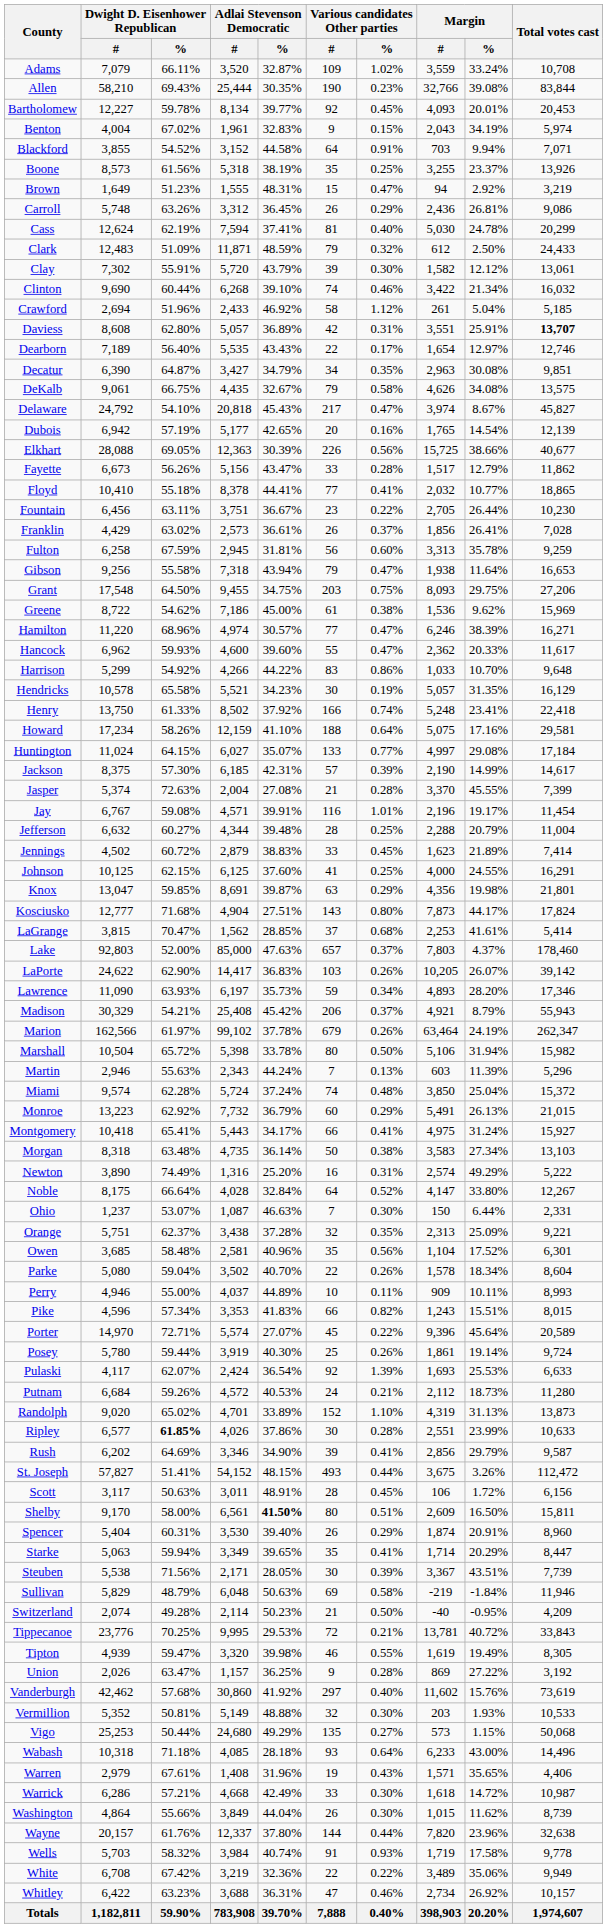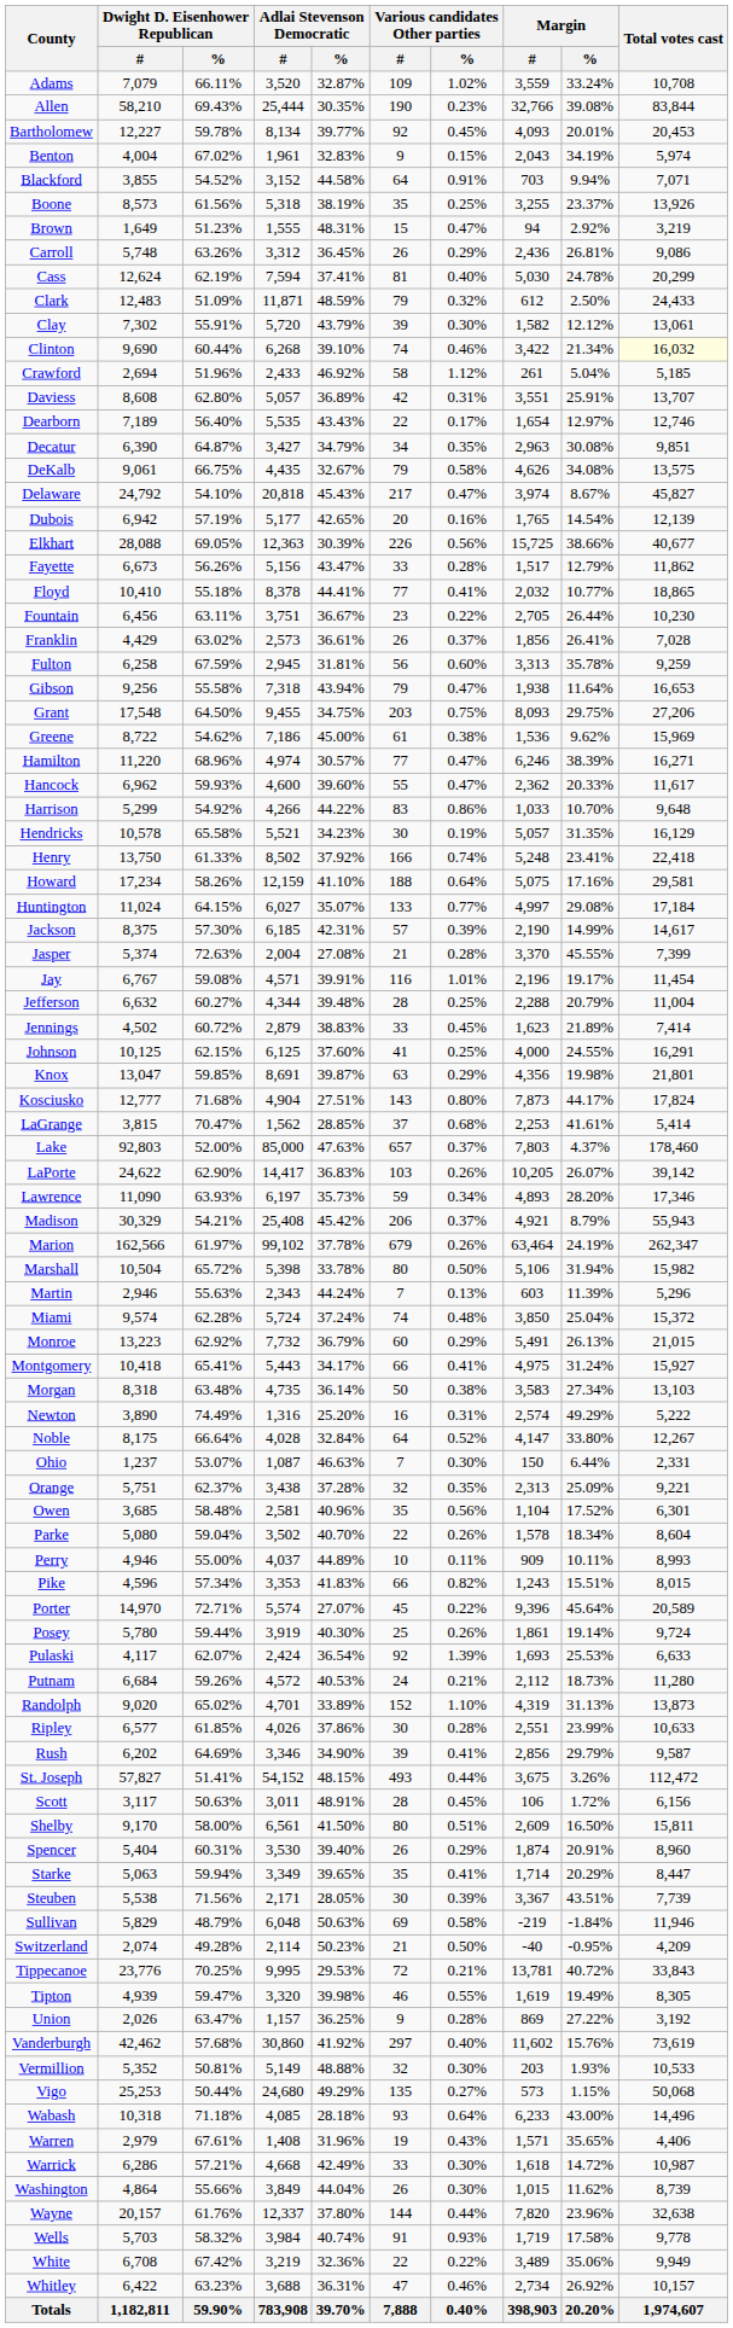Clinton | Total votes cast: no background -> lightyellow background
Daviess | Total votes cast: bold -> normal
Ripley | Dwight D. Eisenhower Republican / %: bold -> normal
Shelby | Adlai Stevenson Democratic / %: bold -> normal
